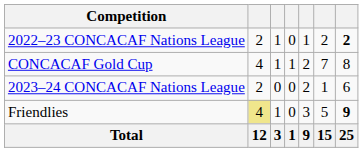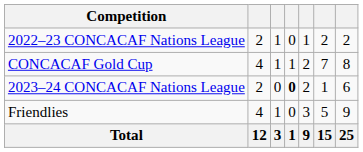2022–23 CONCACAF Nations League | column 7: bold -> normal
2023–24 CONCACAF Nations League | column 4: normal -> bold
Friendlies | column 2: khaki background -> no background
Friendlies | column 7: bold -> normal
